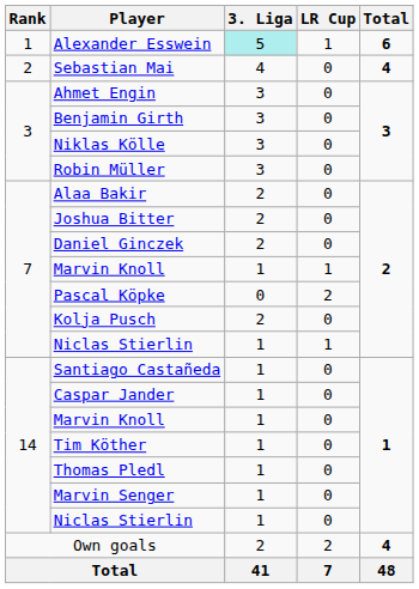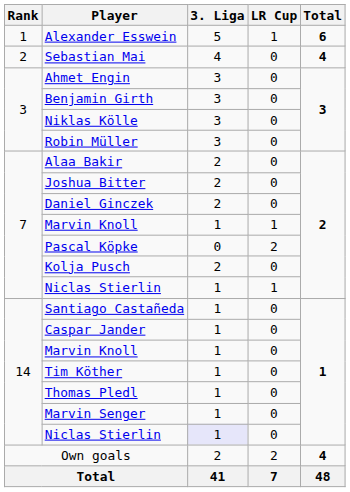Alexander Esswein | 3. Liga: paleturquoise background -> no background
14 / Niclas Stierlin | 3. Liga: no background -> lavender background
